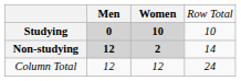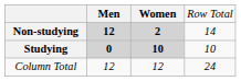rows swapped: Studying <-> Non-studying
